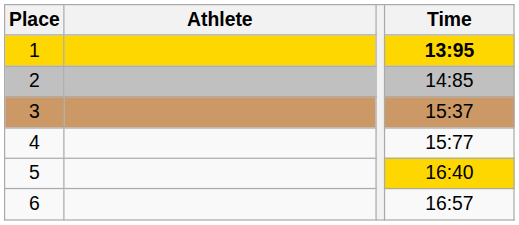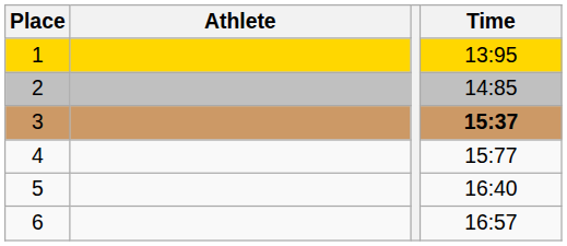1 | Time: bold -> normal
3 | Time: normal -> bold
5 | Time: gold background -> no background
